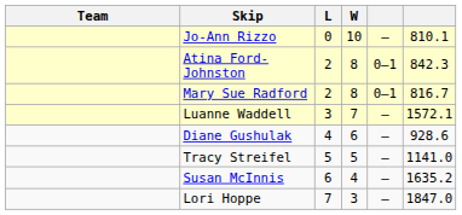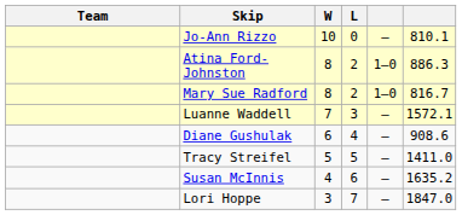columns swapped: W <-> L
Atina Ford-Johnston | column 5: 0–1 -> 1–0
Atina Ford-Johnston | column 6: 842.3 -> 886.3
Mary Sue Radford | column 5: 0–1 -> 1–0
Diane Gushulak | column 6: 928.6 -> 908.6
Tracy Streifel | column 6: 1141.0 -> 1411.0
